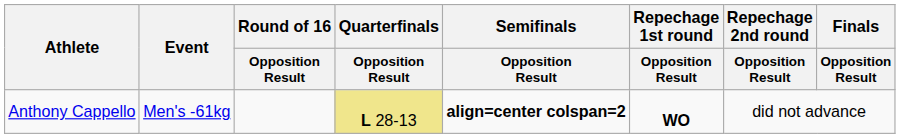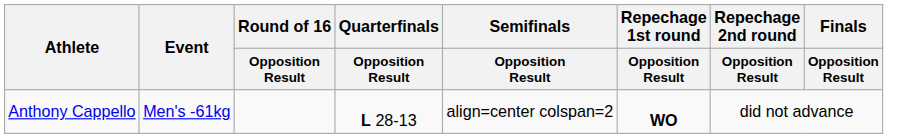Anthony Cappello | Quarterfinals / Opposition Result: khaki background -> no background
Anthony Cappello | Semifinals / Opposition Result: bold -> normal
